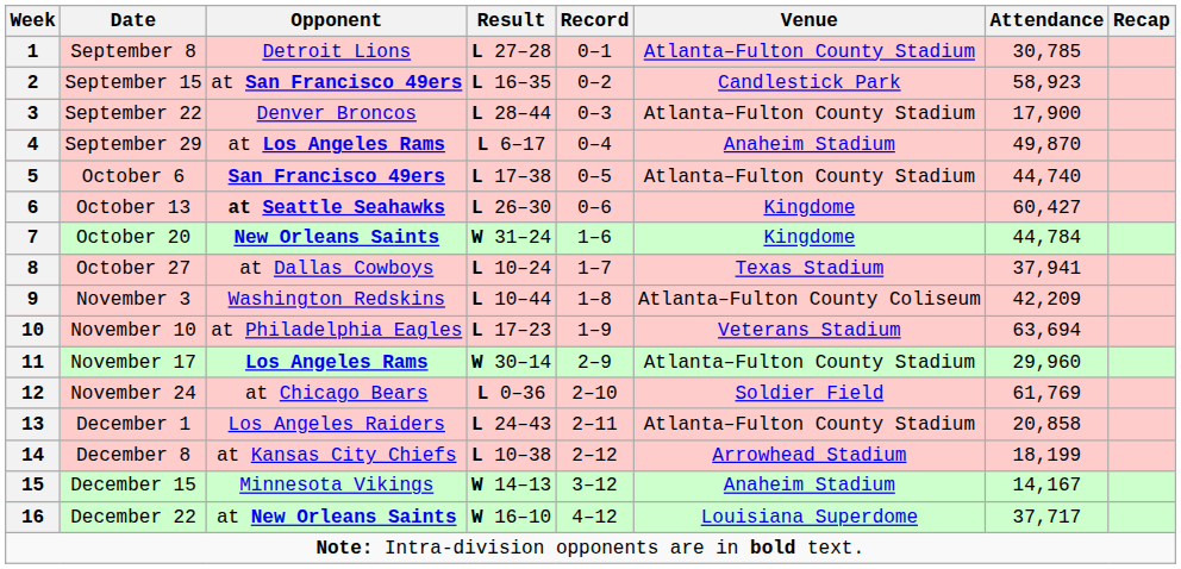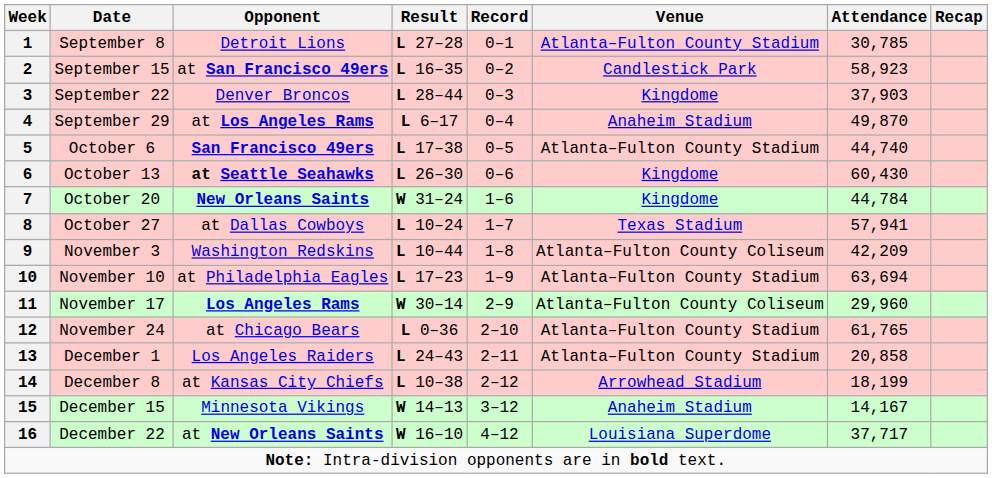3 | Venue: Atlanta–Fulton County Stadium -> Kingdome
3 | Attendance: 17,900 -> 37,903
6 | Attendance: 60,427 -> 60,430
8 | Attendance: 37,941 -> 57,941
10 | Venue: Veterans Stadium -> Atlanta–Fulton County Stadium
11 | Venue: Atlanta–Fulton County Stadium -> Atlanta–Fulton County Coliseum
12 | Venue: Soldier Field -> Atlanta–Fulton County Stadium
12 | Attendance: 61,769 -> 61,765
